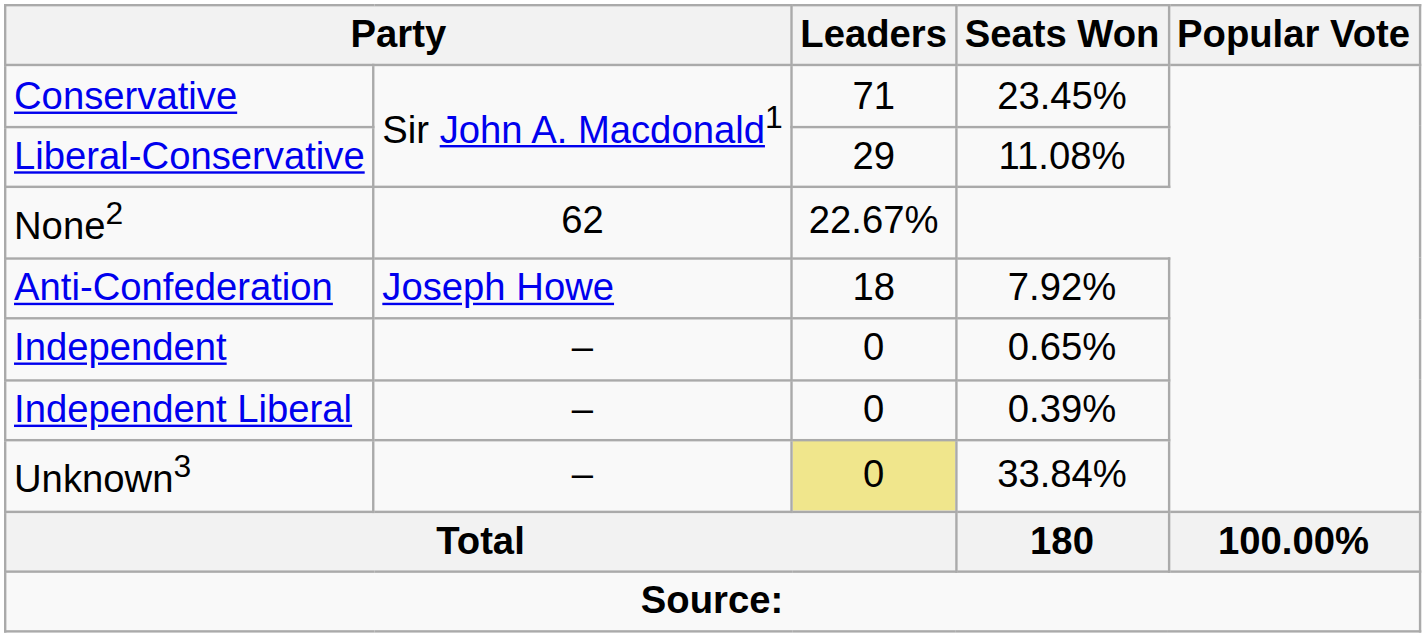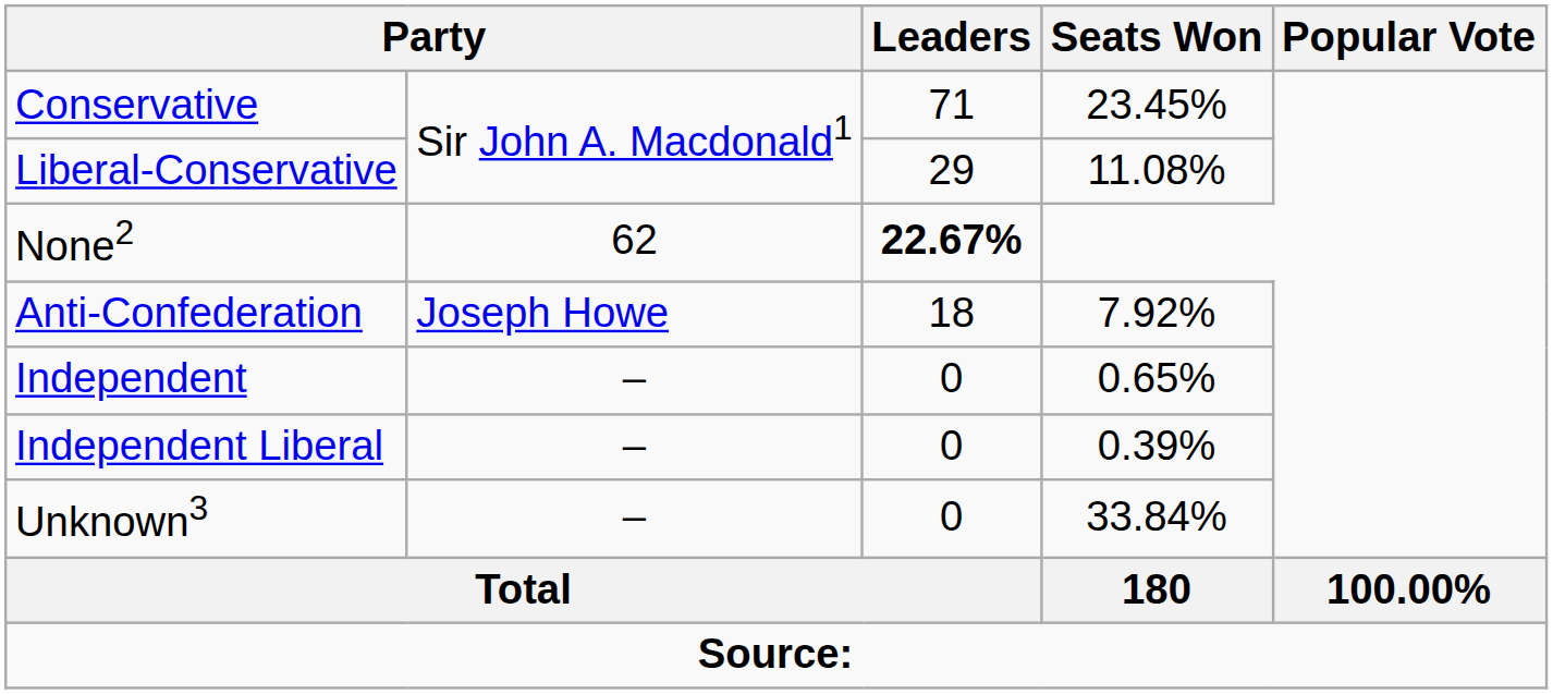None2 | Leaders: normal -> bold
Unknown3 | Leaders: khaki background -> no background
